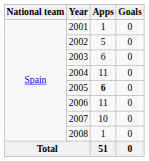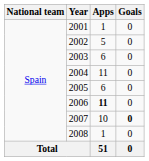2005 | Apps: bold -> normal
2006 | Apps: normal -> bold
2007 | Goals: normal -> bold
